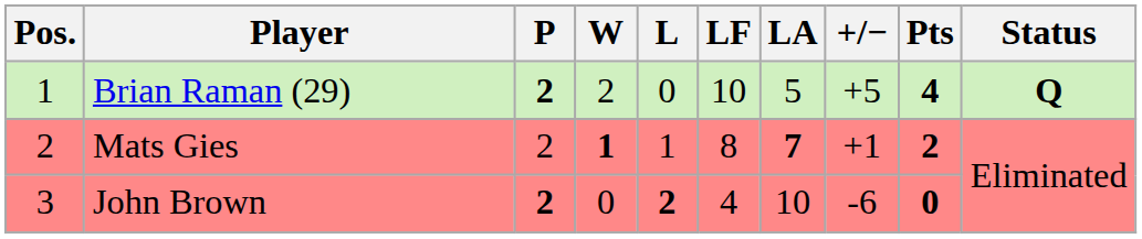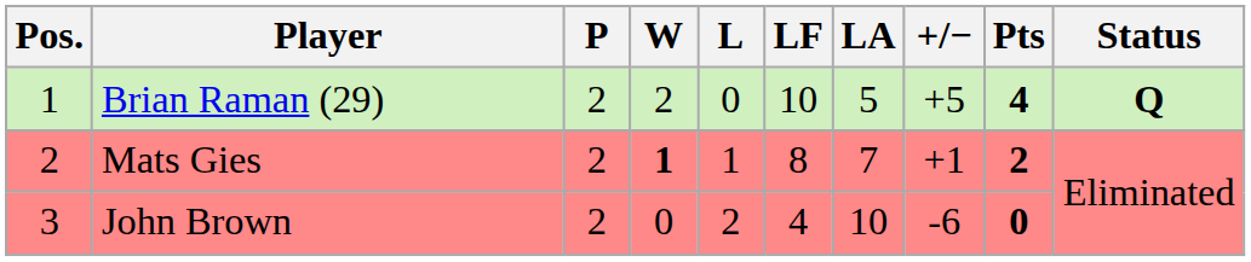Brian Raman (29) | P: bold -> normal
Mats Gies | LA: bold -> normal
John Brown | P: bold -> normal
John Brown | L: bold -> normal
